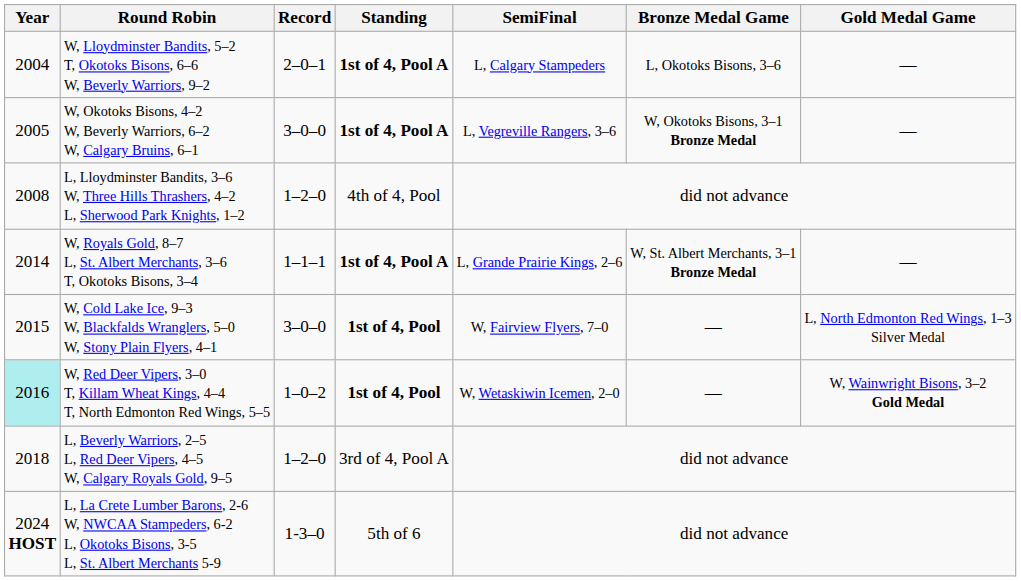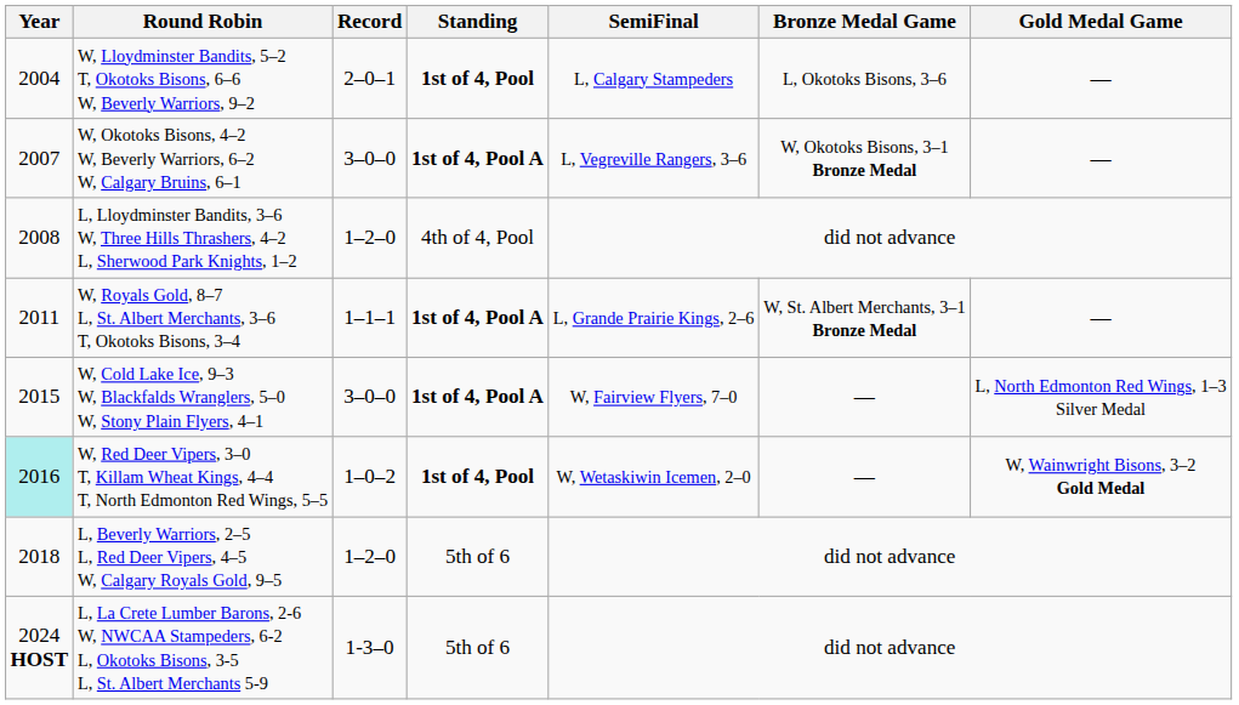row 2 | Standing: 1st of 4, Pool A -> 1st of 4, Pool
row 3 | Year: 2005 -> 2007
row 5 | Year: 2014 -> 2011
row 6 | Standing: 1st of 4, Pool -> 1st of 4, Pool A
row 8 | Standing: 3rd of 4, Pool A -> 5th of 6
